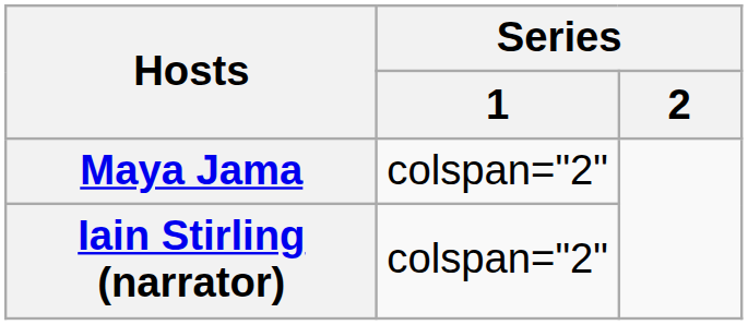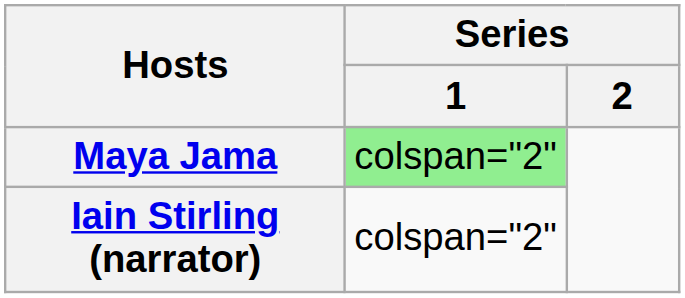Maya Jama | Series / 1: no background -> lightgreen background
